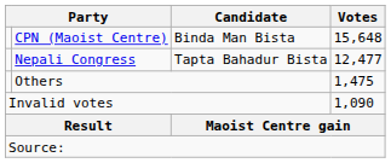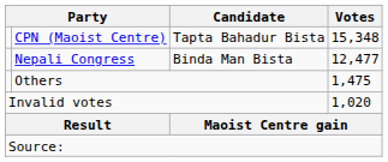CPN (Maoist Centre) | Candidate: Binda Man Bista -> Tapta Bahadur Bista
CPN (Maoist Centre) | Votes: 15,648 -> 15,348
Nepali Congress | Candidate: Tapta Bahadur Bista -> Binda Man Bista
Invalid votes | Votes: 1,090 -> 1,020
